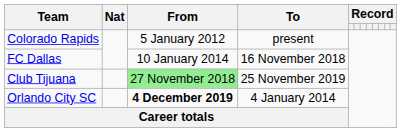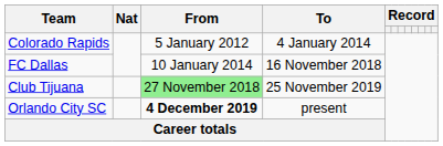Colorado Rapids | To: present -> 4 January 2014
Orlando City SC | To: 4 January 2014 -> present
